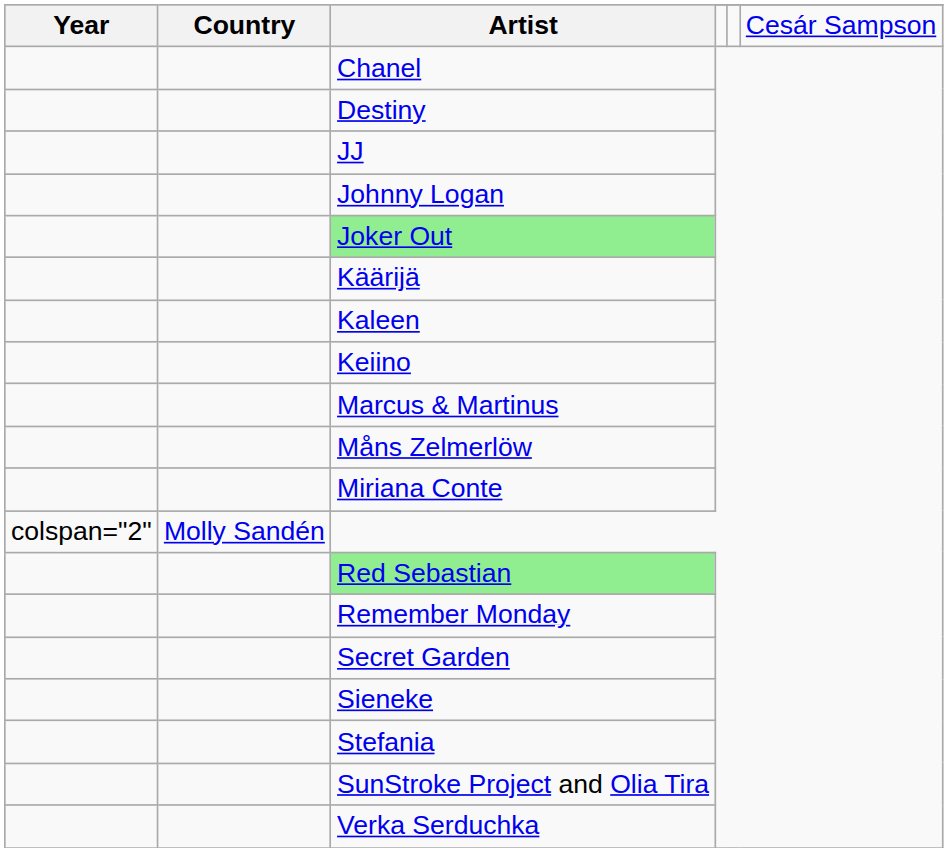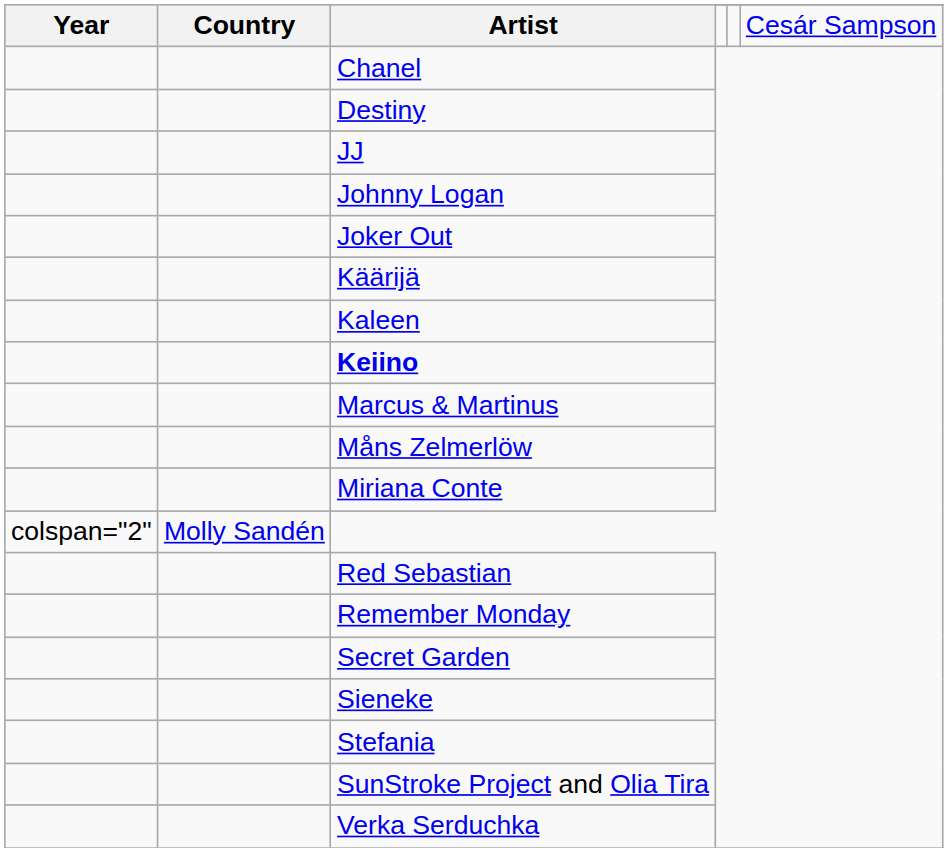Joker Out | Artist: lightgreen background -> no background
Keiino | Artist: normal -> bold
Red Sebastian | Artist: lightgreen background -> no background
